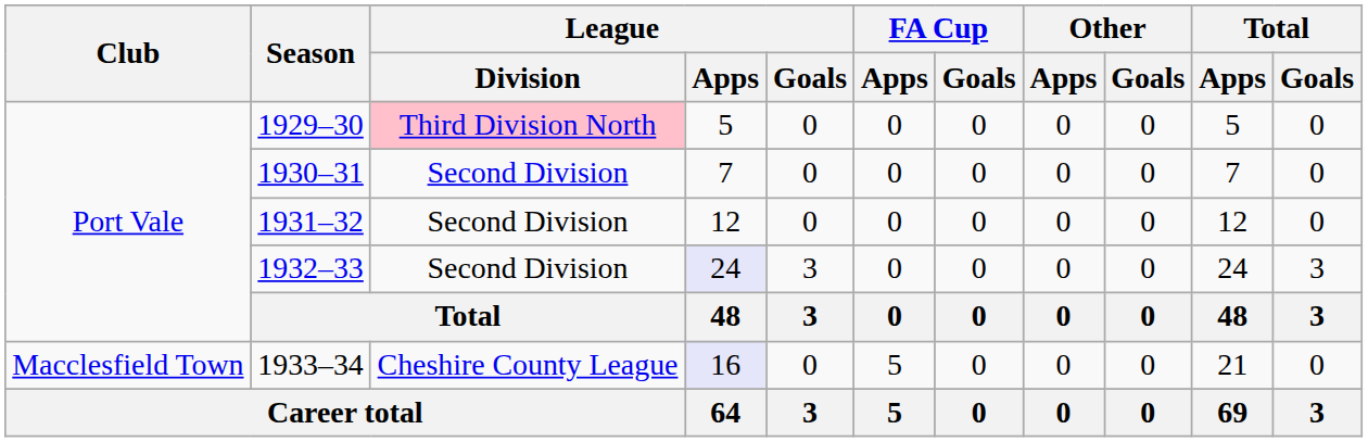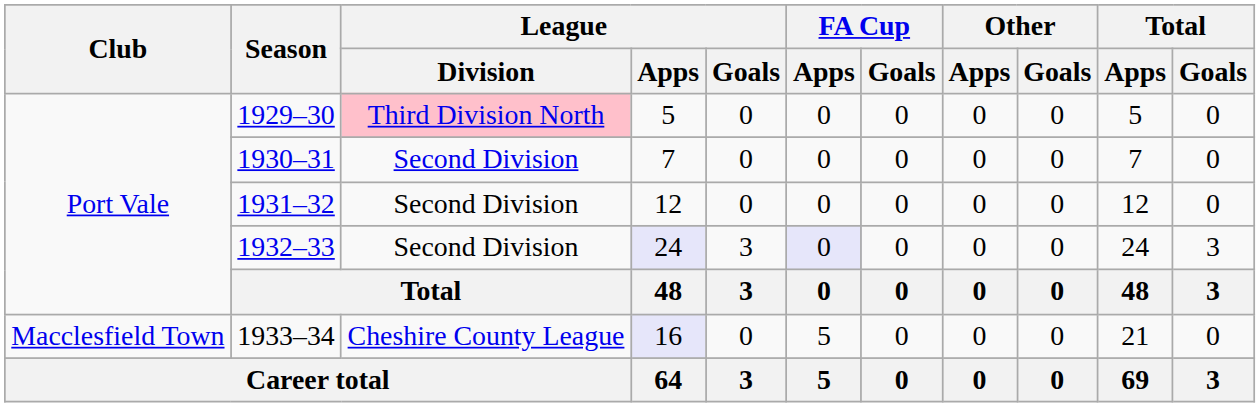1932–33 | FA Cup / Apps: no background -> lavender background
